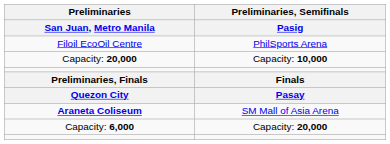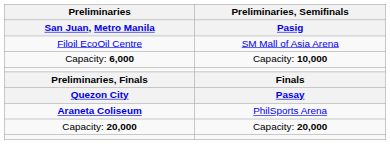row 3 | Preliminaries, Semifinals / Pasig: PhilSports Arena -> SM Mall of Asia Arena
row 4 | Preliminaries / San Juan, Metro Manila: Capacity: 20,000 -> Capacity: 6,000
row 8 | Preliminaries, Semifinals / Pasig: SM Mall of Asia Arena -> PhilSports Arena
row 9 | Preliminaries / San Juan, Metro Manila: Capacity: 6,000 -> Capacity: 20,000
